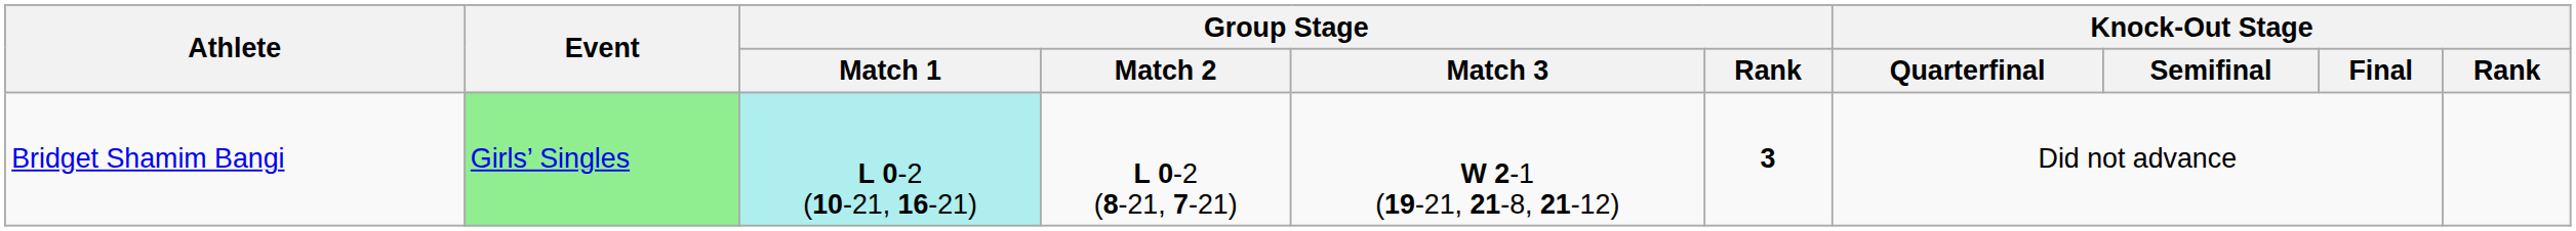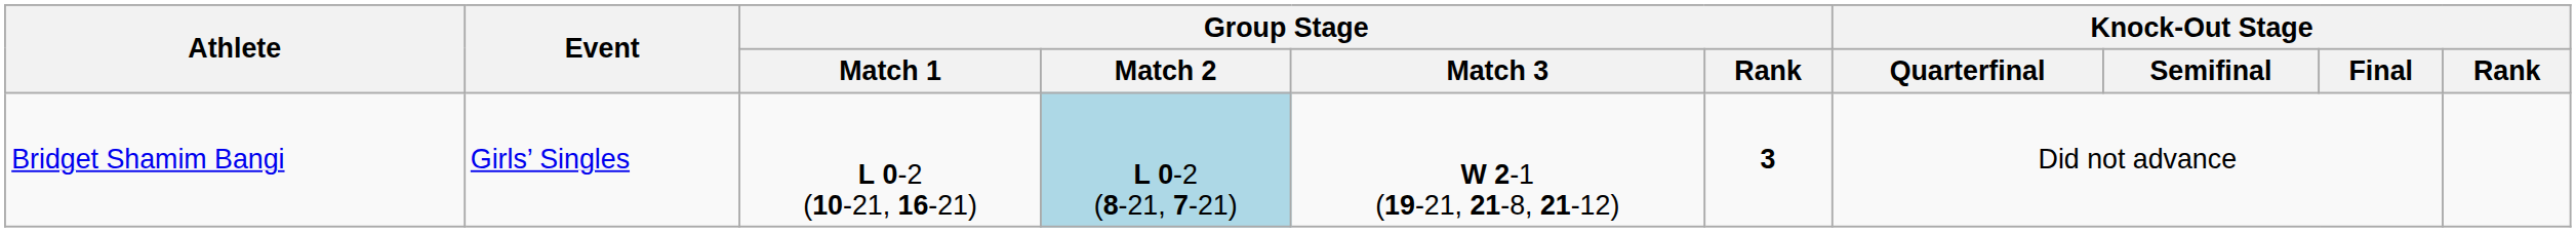Bridget Shamim Bangi | Event: lightgreen background -> no background
Bridget Shamim Bangi | Group Stage / Match 1: paleturquoise background -> no background
Bridget Shamim Bangi | Group Stage / Match 2: no background -> lightblue background
